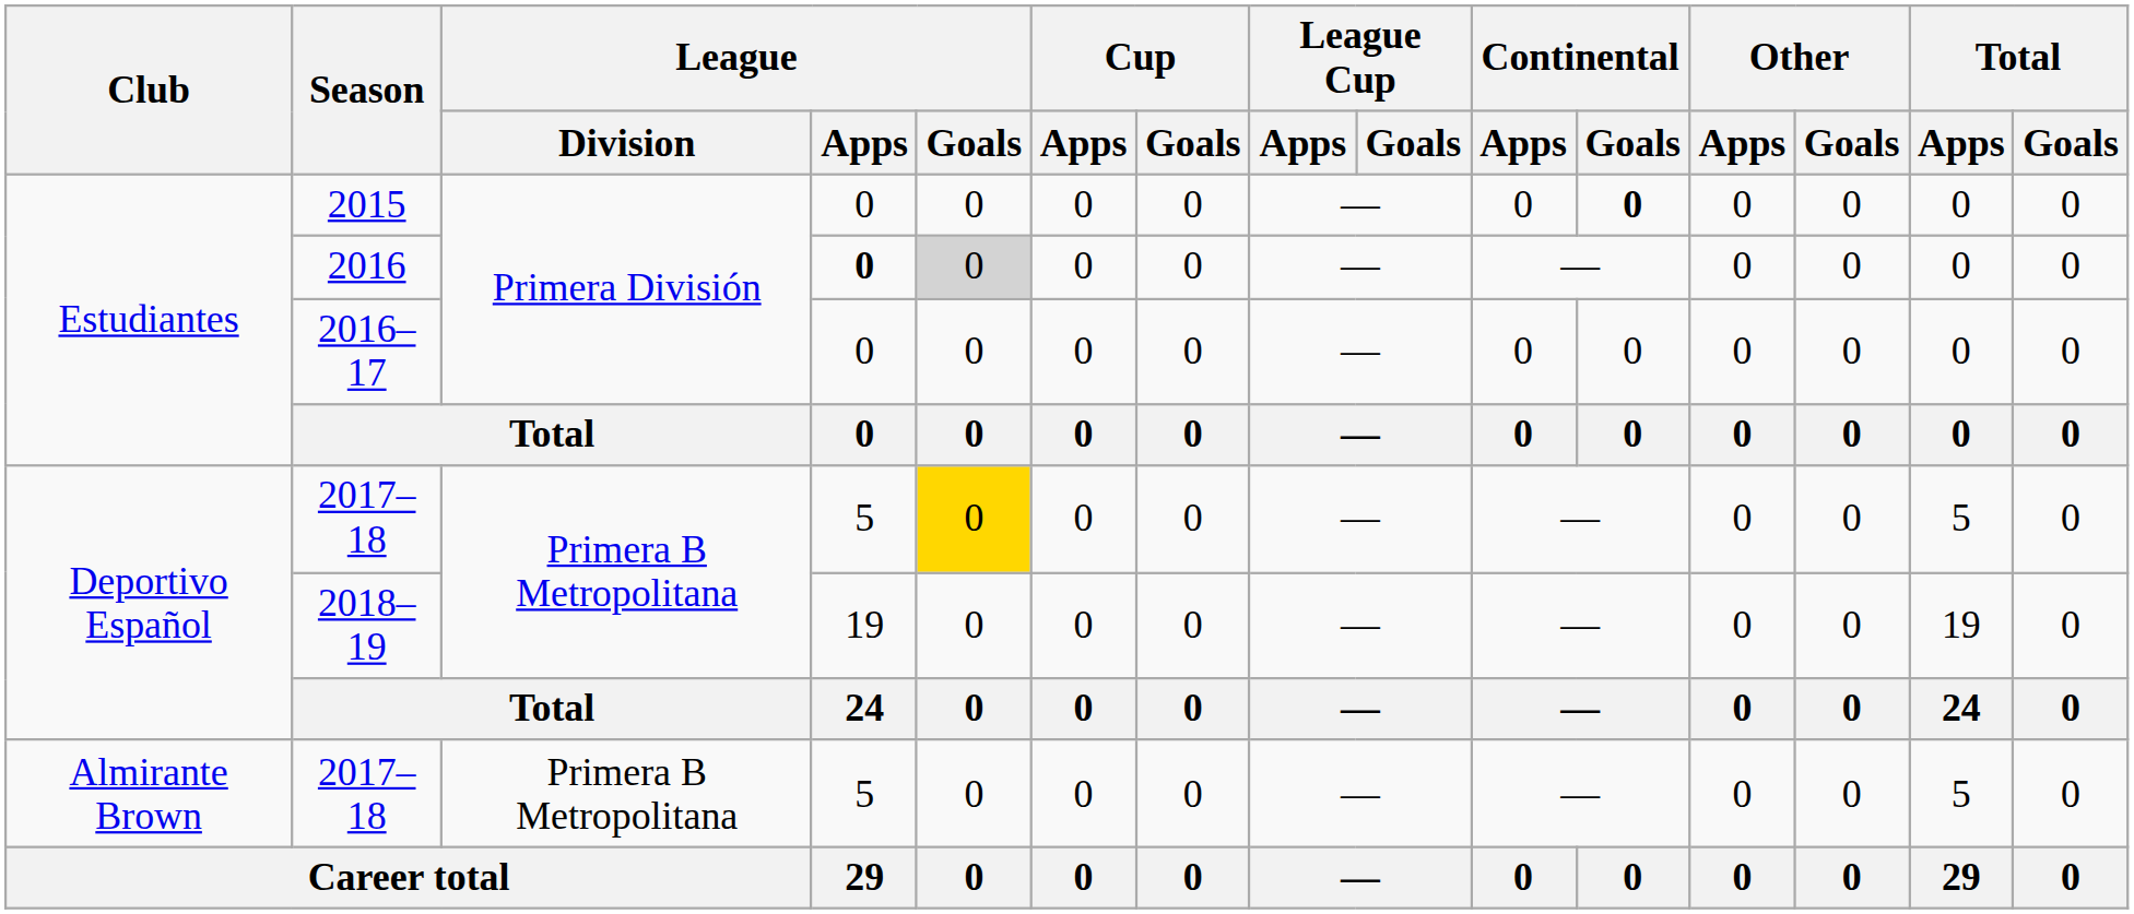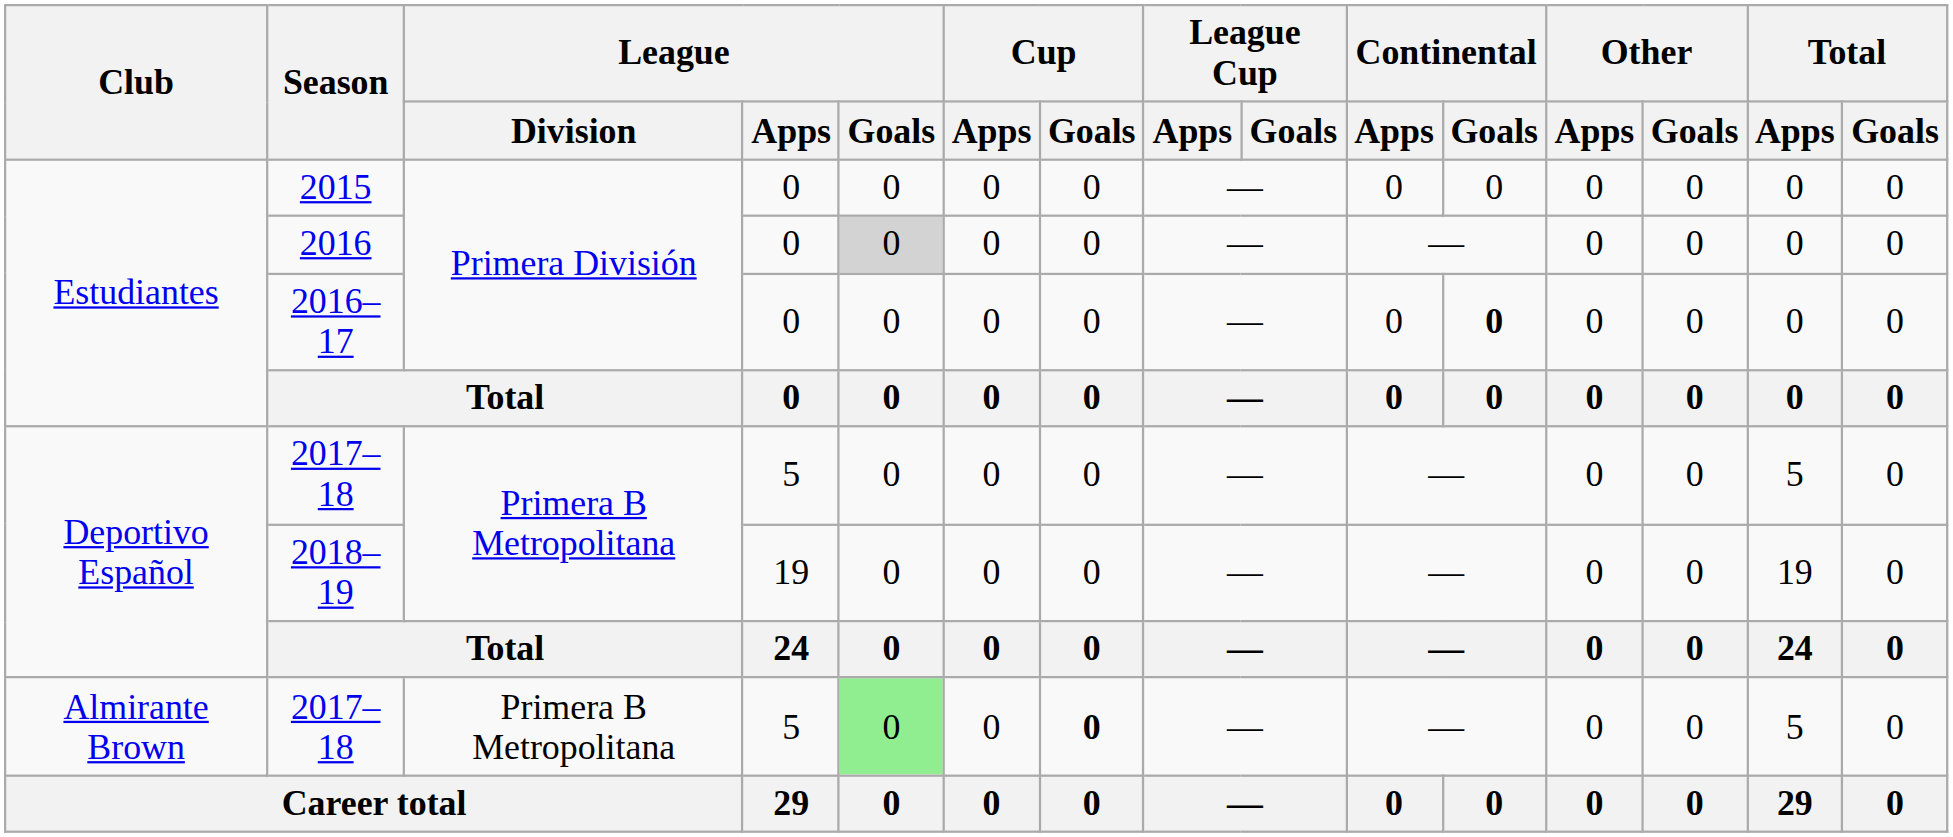2015 | Continental / Goals: bold -> normal
2016 | League / Apps: bold -> normal
2016–17 | Continental / Goals: normal -> bold
Deportivo Español / 2017–18 | League / Goals: gold background -> no background
Almirante Brown / 2017–18 | League / Goals: no background -> lightgreen background
Almirante Brown / 2017–18 | Cup / Goals: normal -> bold
